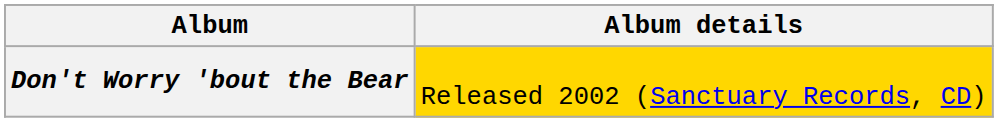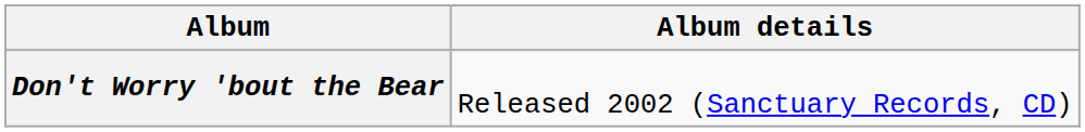Don't Worry 'bout the Bear | Album details: gold background -> no background
